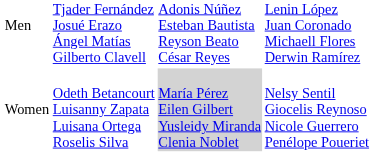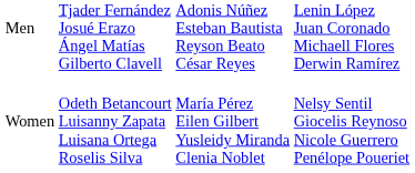Women | column 3: lightgrey background -> no background
